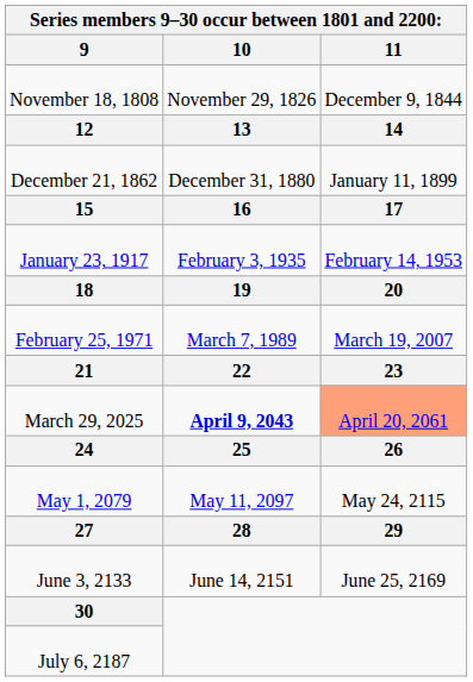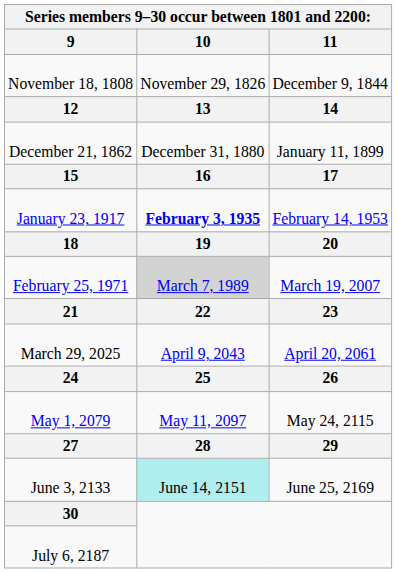January 23, 1917 | 10: normal -> bold
February 25, 1971 | 10: no background -> lightgrey background
March 29, 2025 | 10: bold -> normal
March 29, 2025 | 11: lightsalmon background -> no background
June 3, 2133 | 10: no background -> paleturquoise background
